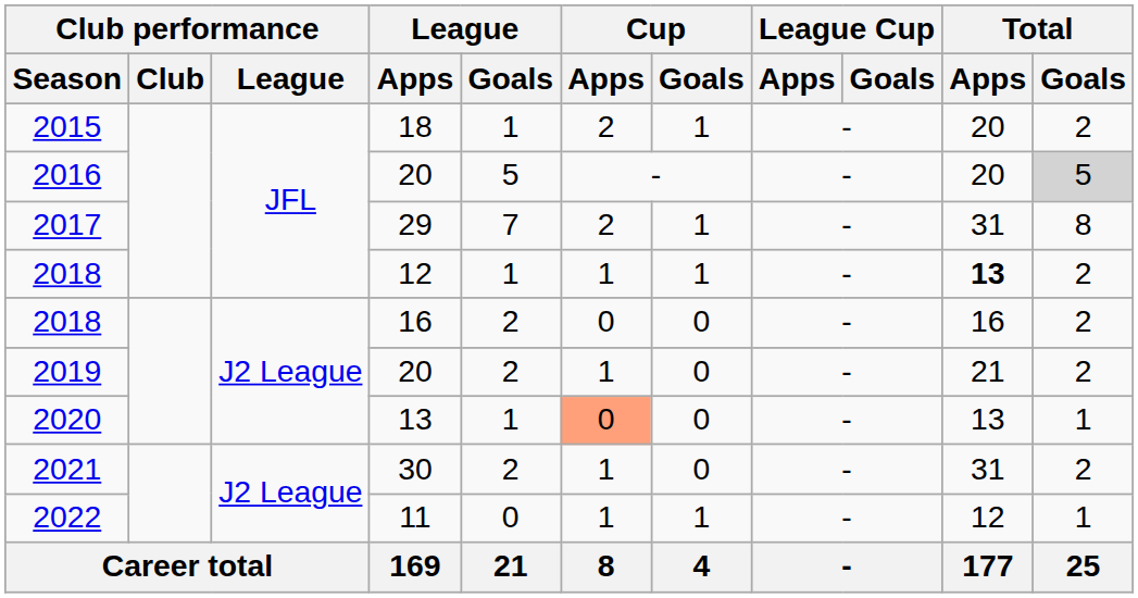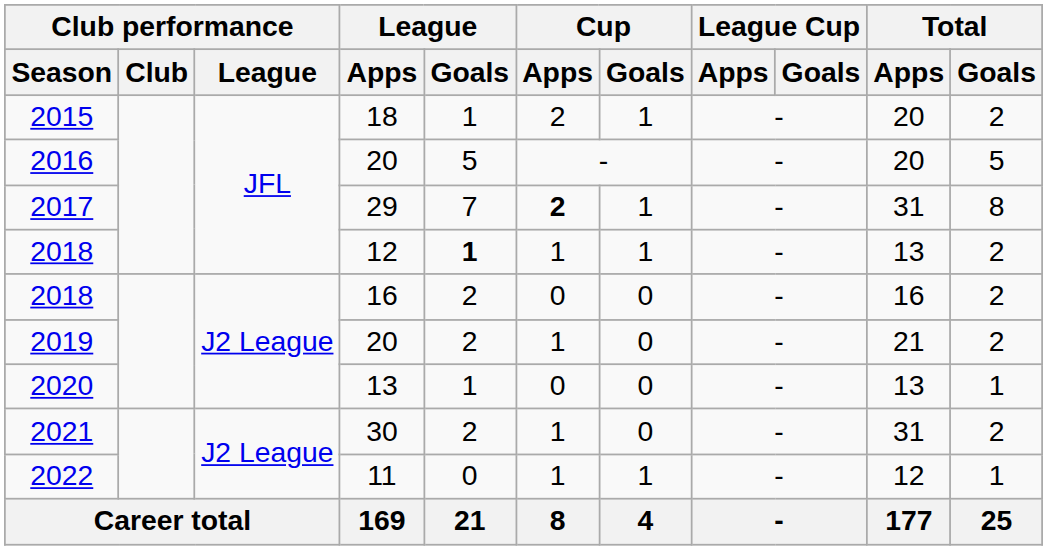2016 | Total / Goals: lightgrey background -> no background
2017 | Cup / Apps: normal -> bold
2018 / 12 | League / Goals: normal -> bold
2018 / 12 | Total / Apps: bold -> normal
2020 | Cup / Apps: lightsalmon background -> no background
